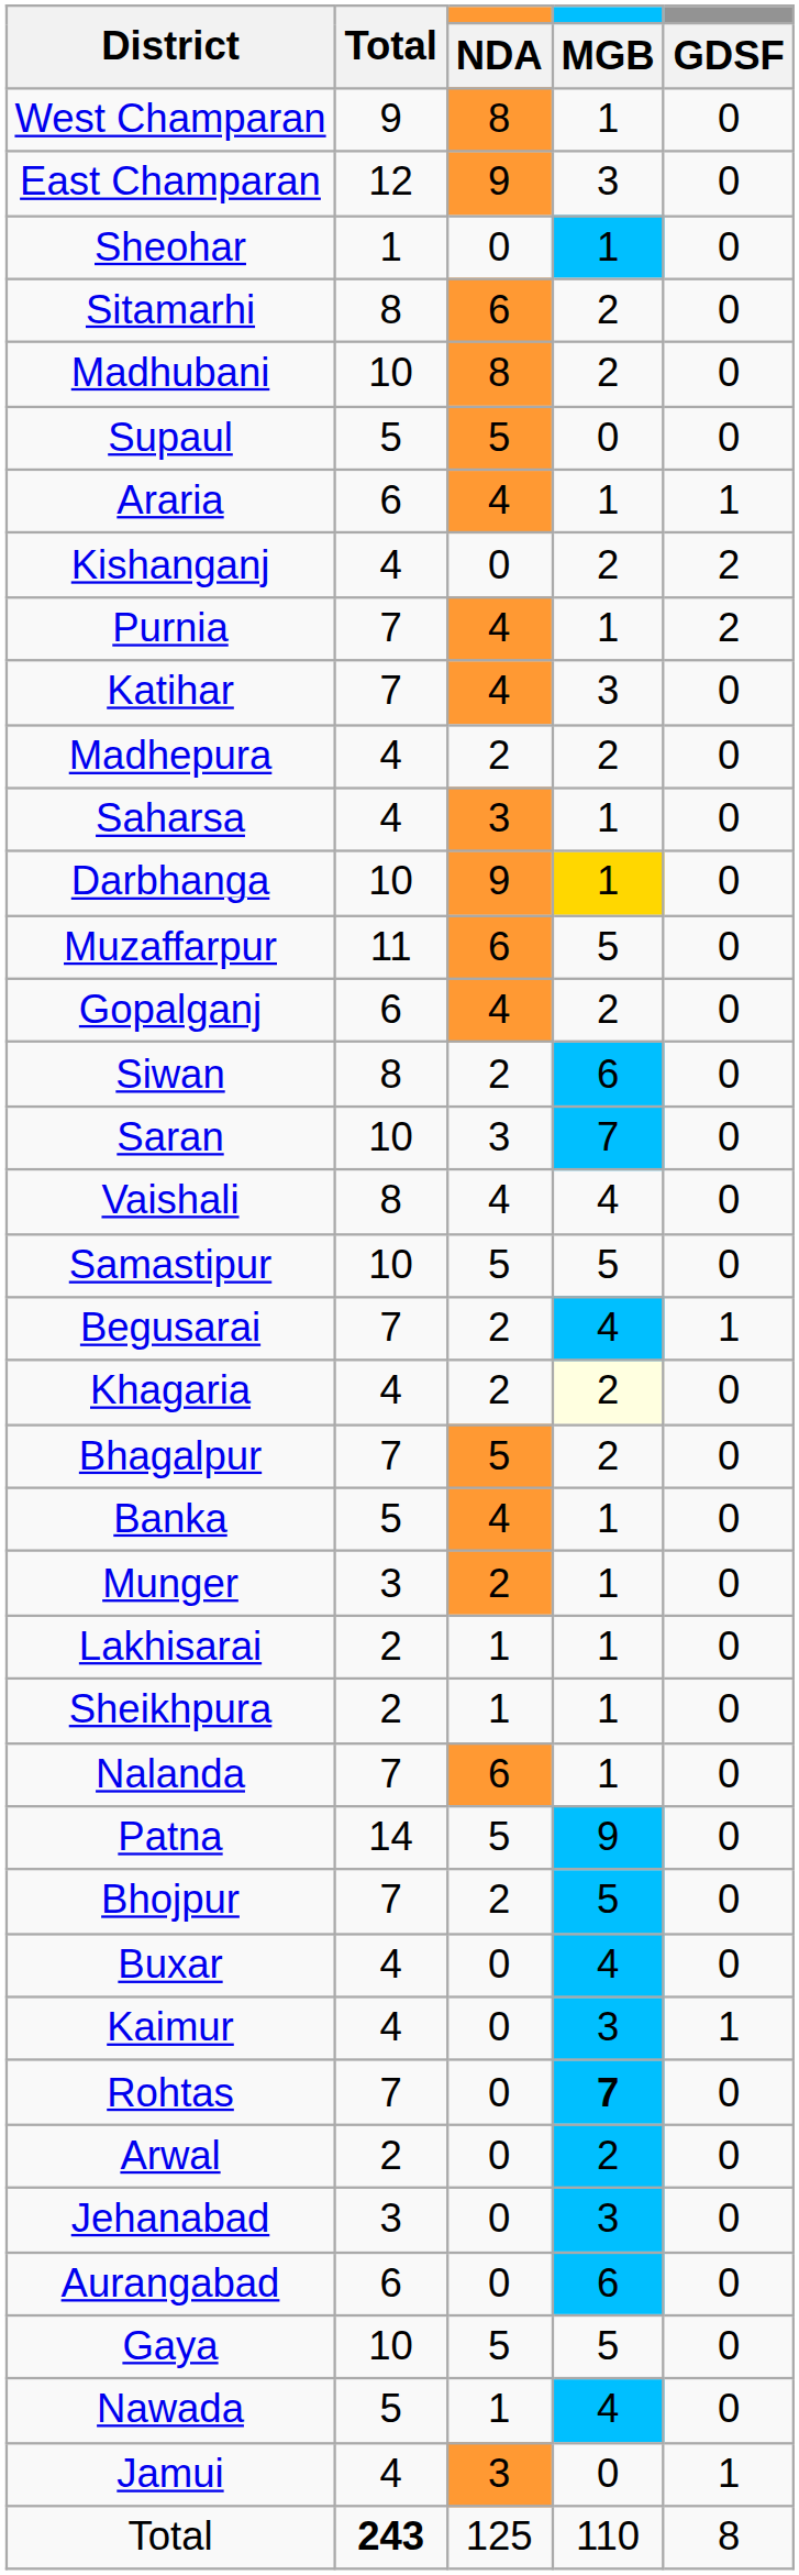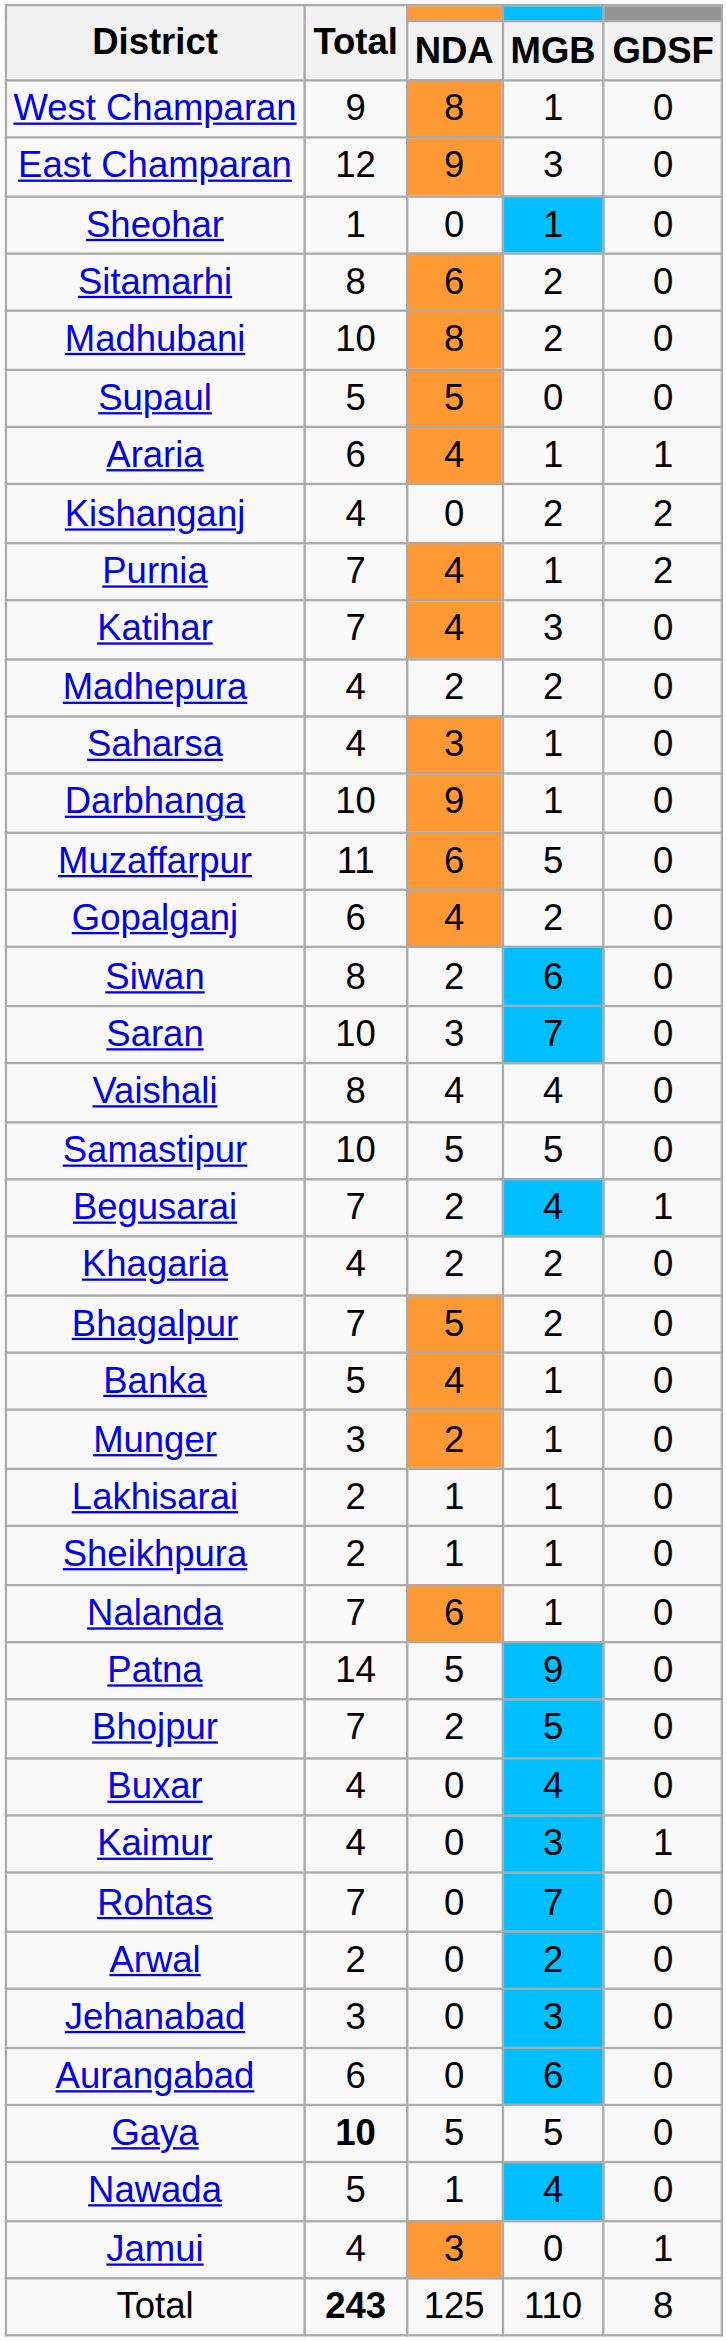Darbhanga | MGB: gold background -> no background
Khagaria | MGB: lightyellow background -> no background
Rohtas | MGB: bold -> normal
Gaya | Total: normal -> bold
